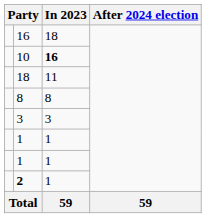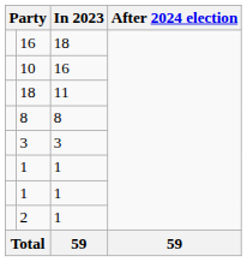10 | In 2023: bold -> normal
2 | column 2: bold -> normal
